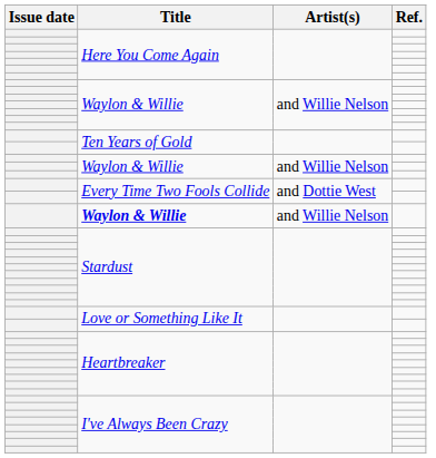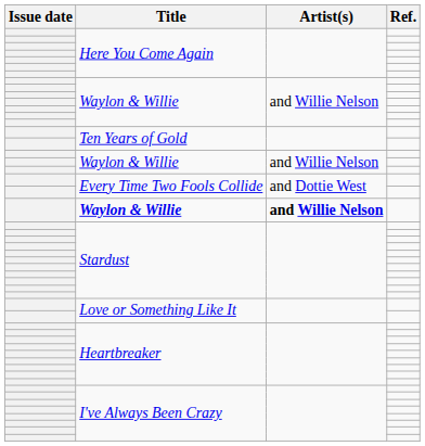row 23 | Artist(s): normal -> bold
